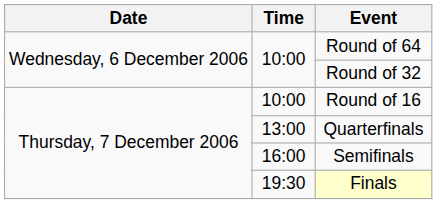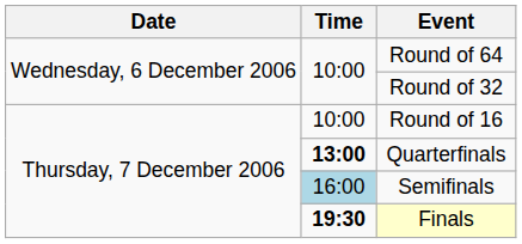Quarterfinals | Time: normal -> bold
Semifinals | Time: no background -> lightblue background
Finals | Time: normal -> bold
